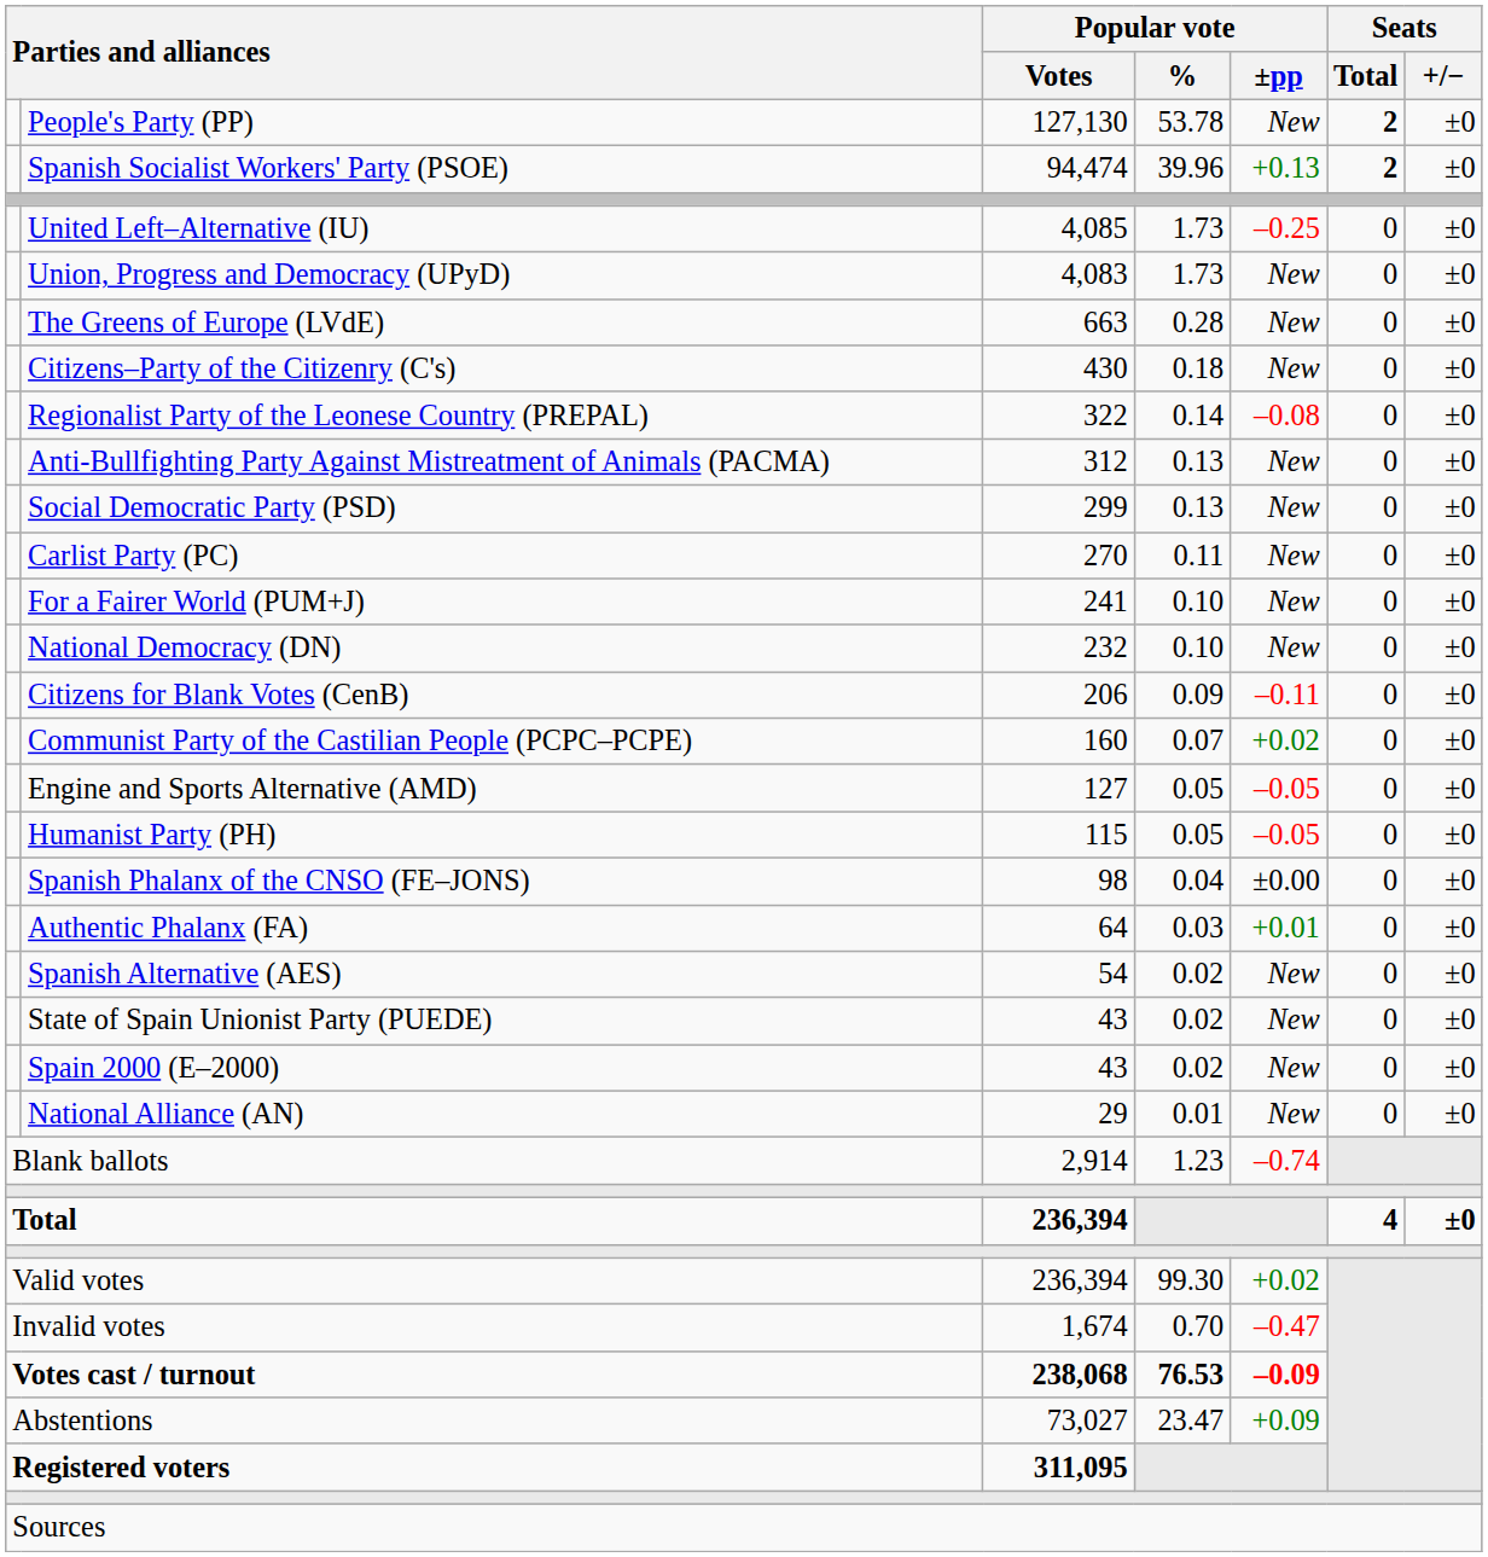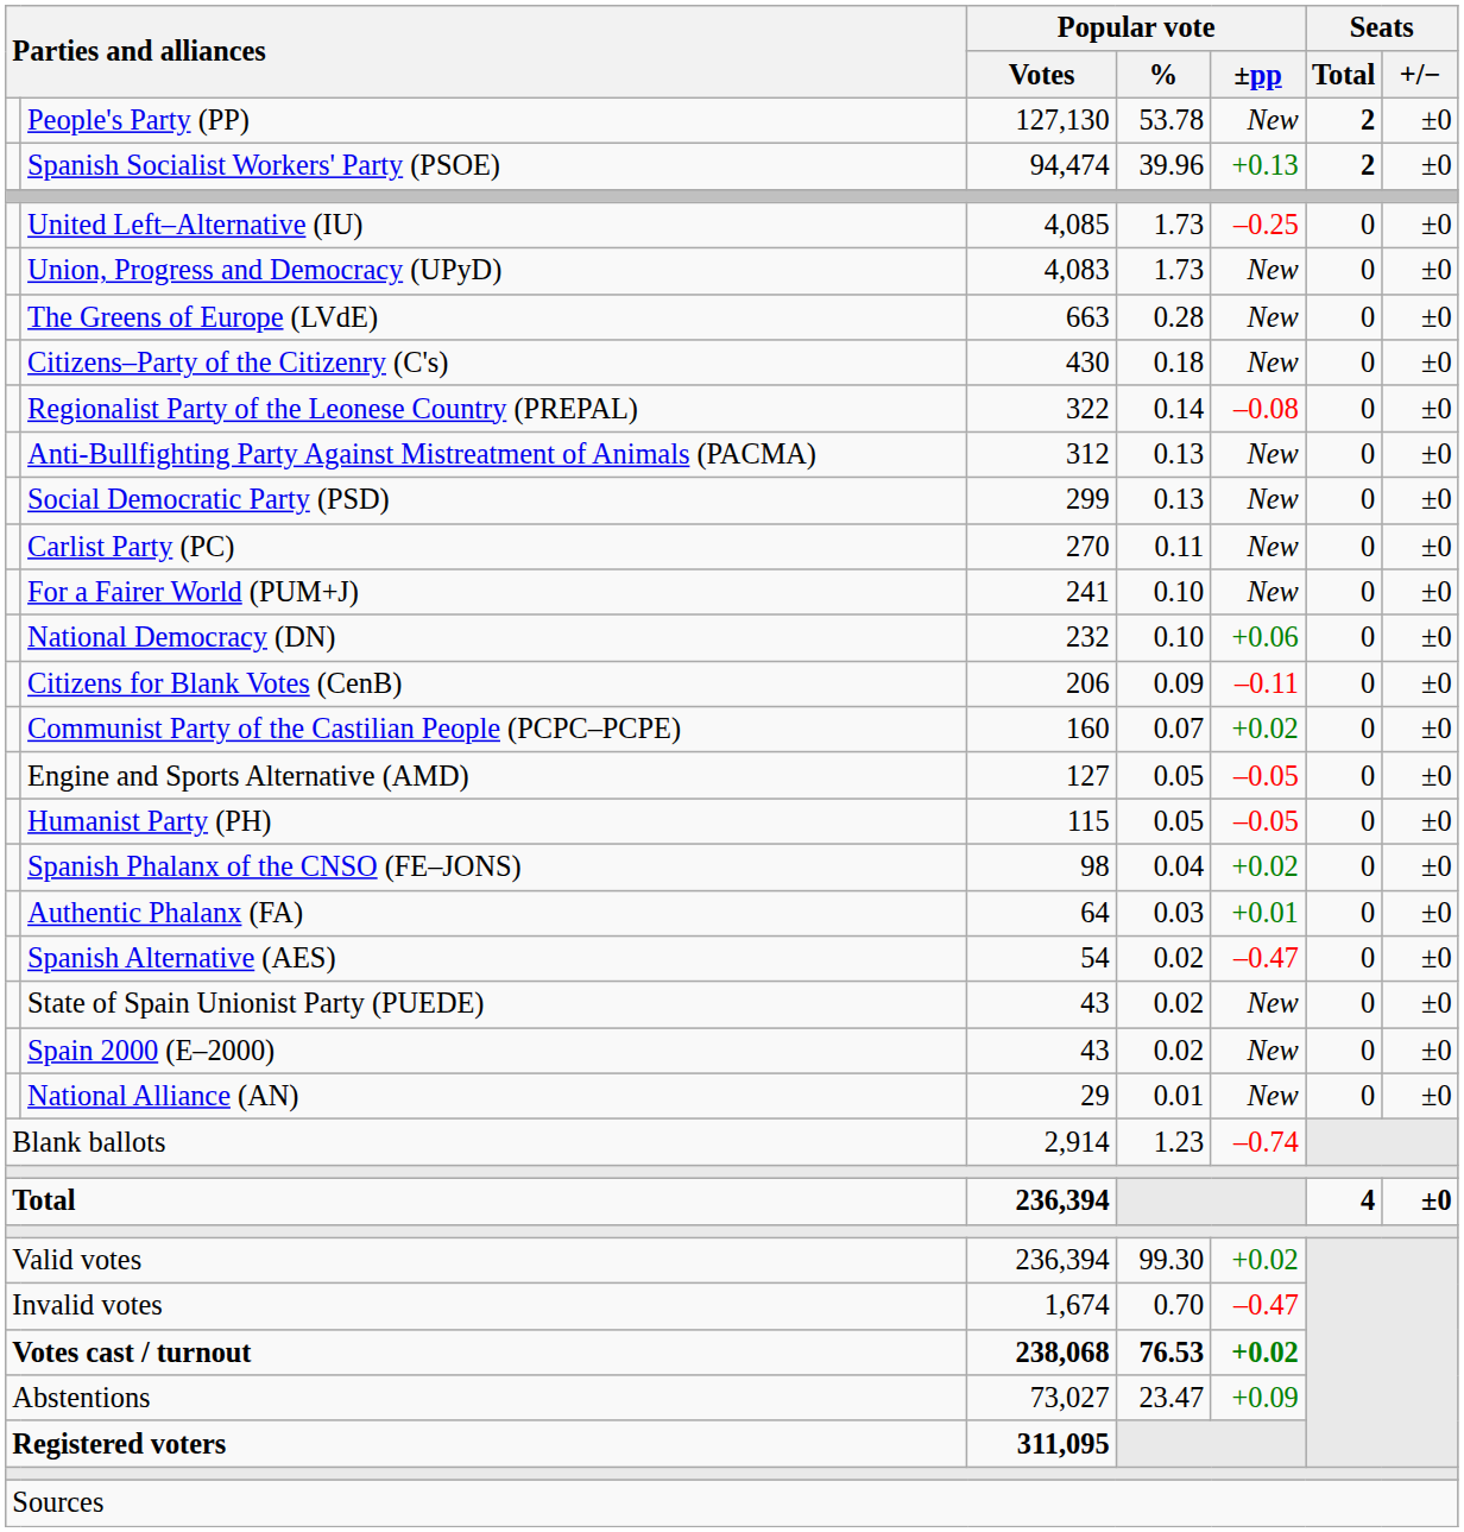National Democracy (DN) | Popular vote / ±pp: New -> +0.06
Spanish Phalanx of the CNSO (FE–JONS) | Popular vote / ±pp: ±0.00 -> +0.02
Spanish Alternative (AES) | Popular vote / ±pp: New -> –0.47
Votes cast / turnout | Popular vote / ±pp: –0.09 -> +0.02
